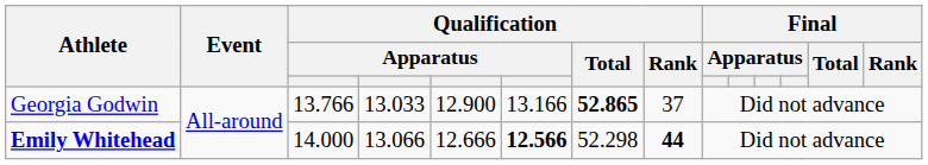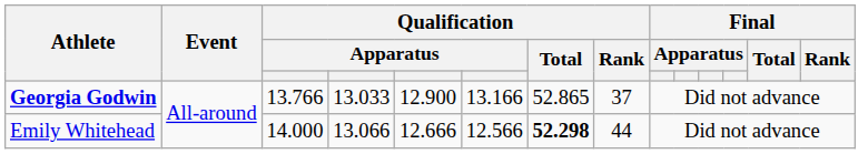row 4 | Athlete: normal -> bold
row 4 | Qualification / Total: bold -> normal
row 5 | Athlete: bold -> normal
row 5 | column 6: bold -> normal
row 5 | Qualification / Total: normal -> bold
row 5 | Qualification / Rank: bold -> normal
